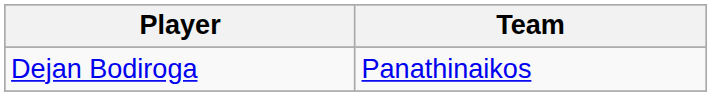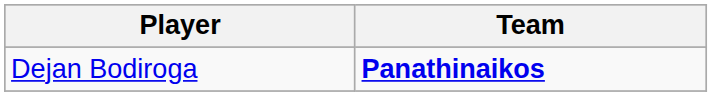Dejan Bodiroga | Team: normal -> bold
